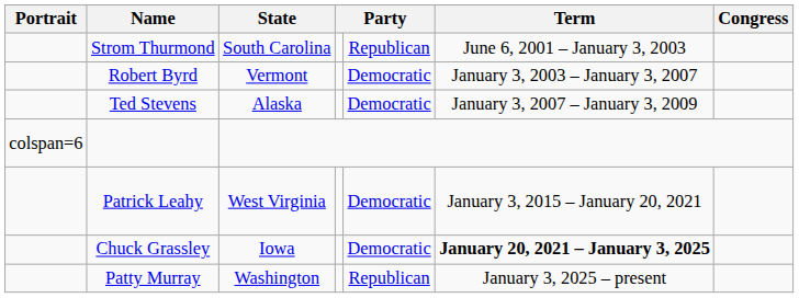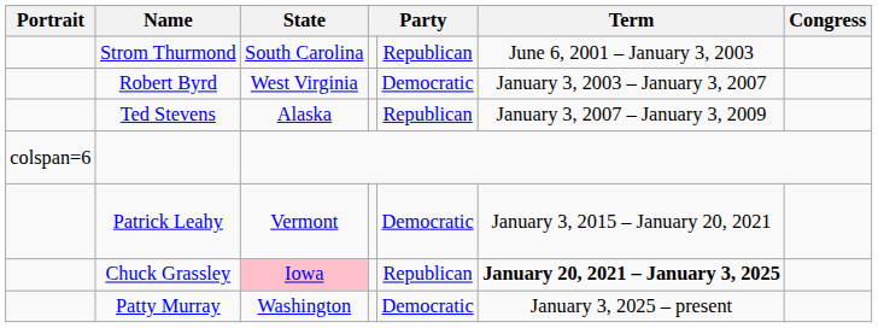Robert Byrd | State: Vermont -> West Virginia
Ted Stevens | column 5: Democratic -> Republican
Patrick Leahy | State: West Virginia -> Vermont
Chuck Grassley | State: no background -> pink background
Chuck Grassley | column 5: Democratic -> Republican
Patty Murray | column 5: Republican -> Democratic
